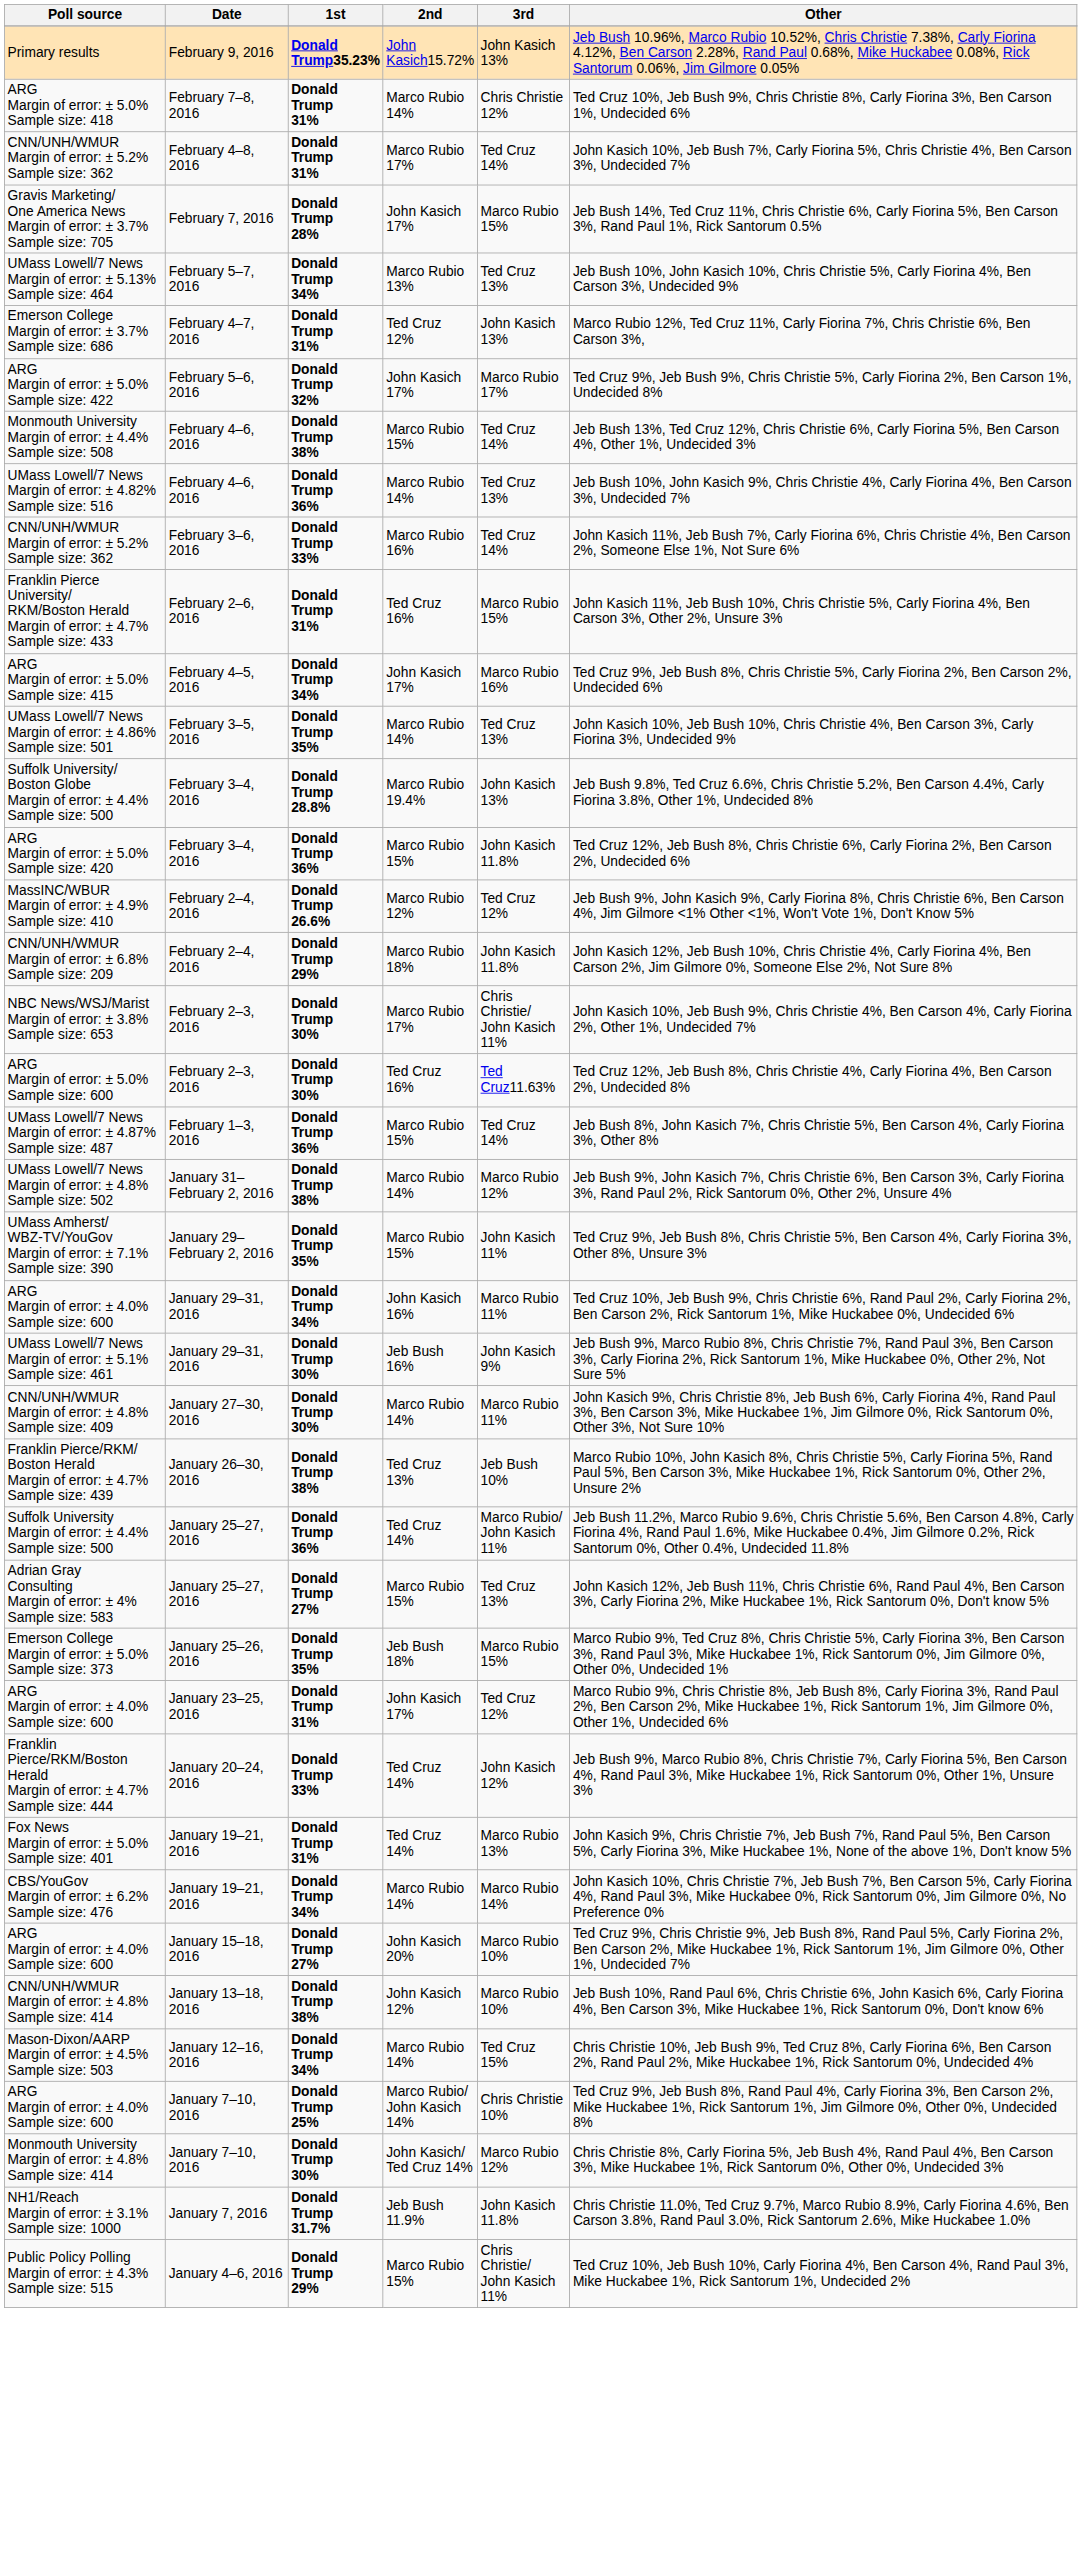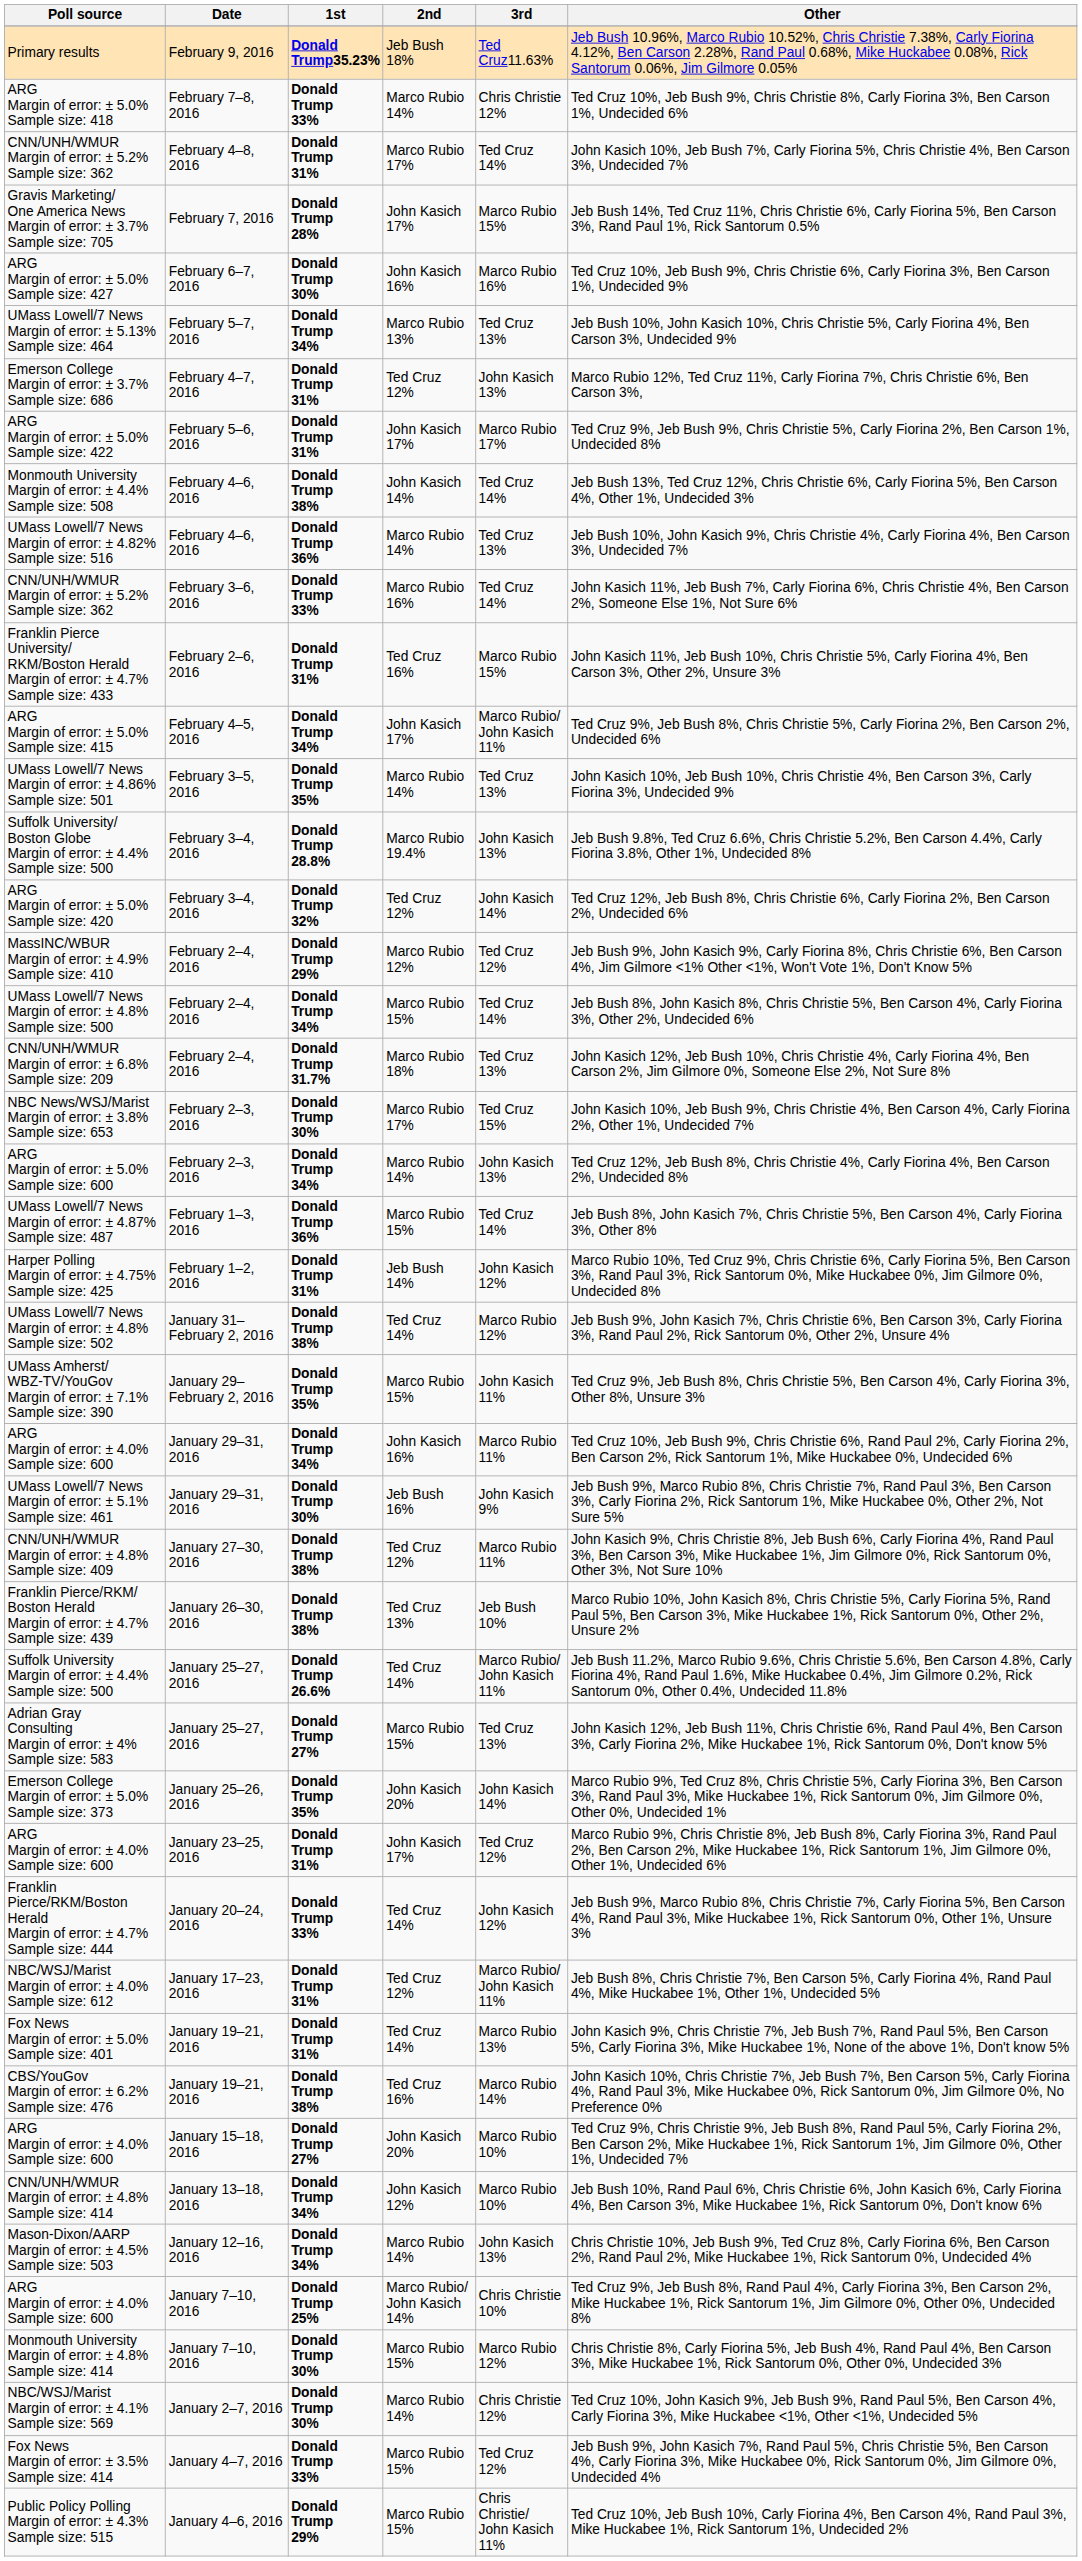Primary results | 2nd: John Kasich15.72% -> Jeb Bush 18%
Primary results | 3rd: John Kasich 13% -> Ted Cruz11.63%
ARG Margin of error: ± 5.0% Sample size: 418 | 1st: Donald Trump 31% -> Donald Trump 33%
+ row: ARG Margin of error: ± 5.0% Sample size: 427 | February 6–7, 2016 | Donald Trump 30% | John Kasich 16% | Marco Rubio 16% | Ted Cruz 10%, Jeb Bush 9%, Chris Christie 6%, Carly Fiorina 3%, Ben Carson 1%, Undecided 9%
ARG Margin of error: ± 5.0% Sample size: 422 | 1st: Donald Trump 32% -> Donald Trump 31%
Monmouth University Margin of error: ± 4.4% Sample size: 508 | 2nd: Marco Rubio 15% -> John Kasich 14%
ARG Margin of error: ± 5.0% Sample size: 415 | 3rd: Marco Rubio 16% -> Marco Rubio/ John Kasich 11%
ARG Margin of error: ± 5.0% Sample size: 420 | 1st: Donald Trump 36% -> Donald Trump 32%
ARG Margin of error: ± 5.0% Sample size: 420 | 2nd: Marco Rubio 15% -> Ted Cruz 12%
ARG Margin of error: ± 5.0% Sample size: 420 | 3rd: John Kasich 11.8% -> John Kasich 14%
MassINC/WBUR Margin of error: ± 4.9% Sample size: 410 | 1st: Donald Trump 26.6% -> Donald Trump 29%
+ row: UMass Lowell/7 News Margin of error: ± 4.8% Sample size: 500 | February 2–4, 2016 | Donald Trump 34% | Marco Rubio 15% | Ted Cruz 14% | Jeb Bush 8%, John Kasich 8%, Chris Christie 5%, Ben Carson 4%, Carly Fiorina 3%, Other 2%, Undecided 6%
CNN/UNH/WMUR Margin of error: ± 6.8% Sample size: 209 | 1st: Donald Trump 29% -> Donald Trump 31.7%
CNN/UNH/WMUR Margin of error: ± 6.8% Sample size: 209 | 3rd: John Kasich 11.8% -> Ted Cruz 13%
NBC News/WSJ/Marist Margin of error: ± 3.8% Sample size: 653 | 3rd: Chris Christie/ John Kasich 11% -> Ted Cruz 15%
ARG Margin of error: ± 5.0% Sample size: 600 | 1st: Donald Trump 30% -> Donald Trump 34%
ARG Margin of error: ± 5.0% Sample size: 600 | 2nd: Ted Cruz 16% -> Marco Rubio 14%
ARG Margin of error: ± 5.0% Sample size: 600 | 3rd: Ted Cruz11.63% -> John Kasich 13%
+ row: Harper Polling Margin of error: ± 4.75% Sample size: 425 | February 1–2, 2016 | Donald Trump 31% | Jeb Bush 14% | John Kasich 12% | Marco Rubio 10%, Ted Cruz 9%, Chris Christie 6%, Carly Fiorina 5%, Ben Carson 3%, Rand Paul 3%, Rick Santorum 0%, Mike Huckabee 0%, Jim Gilmore 0%, Undecided 8%
UMass Lowell/7 News Margin of error: ± 4.8% Sample size: 502 | 2nd: Marco Rubio 14% -> Ted Cruz 14%
CNN/UNH/WMUR Margin of error: ± 4.8% Sample size: 409 | 1st: Donald Trump 30% -> Donald Trump 38%
CNN/UNH/WMUR Margin of error: ± 4.8% Sample size: 409 | 2nd: Marco Rubio 14% -> Ted Cruz 12%
Suffolk University Margin of error: ± 4.4% Sample size: 500 | 1st: Donald Trump 36% -> Donald Trump 26.6%
Emerson College Margin of error: ± 5.0% Sample size: 373 | 2nd: Jeb Bush 18% -> John Kasich 20%
Emerson College Margin of error: ± 5.0% Sample size: 373 | 3rd: Marco Rubio 15% -> John Kasich 14%
+ row: NBC/WSJ/Marist Margin of error: ± 4.0% Sample size: 612 | January 17–23, 2016 | Donald Trump 31% | Ted Cruz 12% | Marco Rubio/ John Kasich 11% | Jeb Bush 8%, Chris Christie 7%, Ben Carson 5%, Carly Fiorina 4%, Rand Paul 4%, Mike Huckabee 1%, Other 1%, Undecided 5%
CBS/YouGov Margin of error: ± 6.2% Sample size: 476 | 1st: Donald Trump 34% -> Donald Trump 38%
CBS/YouGov Margin of error: ± 6.2% Sample size: 476 | 2nd: Marco Rubio 14% -> Ted Cruz 16%
CNN/UNH/WMUR Margin of error: ± 4.8% Sample size: 414 | 1st: Donald Trump 38% -> Donald Trump 34%
Mason-Dixon/AARP Margin of error: ± 4.5% Sample size: 503 | 3rd: Ted Cruz 15% -> John Kasich 13%
Monmouth University Margin of error: ± 4.8% Sample size: 414 | 2nd: John Kasich/ Ted Cruz 14% -> Marco Rubio 15%
+ row: NBC/WSJ/Marist Margin of error: ± 4.1% Sample size: 569 | January 2–7, 2016 | Donald Trump 30% | Marco Rubio 14% | Chris Christie 12% | Ted Cruz 10%, John Kasich 9%, Jeb Bush 9%, Rand Paul 5%, Ben Carson 4%, Carly Fiorina 3%, Mike Huckabee <1%, Other <1%, Undecided 5%
- row: NH1/Reach Margin of error: ± 3.1% Sample size: 1000 | January 7, 2016 | Donald Trump 31.7% | Jeb Bush 11.9% | John Kasich 11.8% | Chris Christie 11.0%, Ted Cruz 9.7%, Marco Rubio 8.9%, Carly Fiorina 4.6%, Ben Carson 3.8%, Rand Paul 3.0%, Rick Santorum 2.6%, Mike Huckabee 1.0%
+ row: Fox News Margin of error: ± 3.5% Sample size: 414 | January 4–7, 2016 | Donald Trump 33% | Marco Rubio 15% | Ted Cruz 12% | Jeb Bush 9%, John Kasich 7%, Rand Paul 5%, Chris Christie 5%, Ben Carson 4%, Carly Fiorina 3%, Mike Huckabee 0%, Rick Santorum 0%, Jim Gilmore 0%, Undecided 4%
